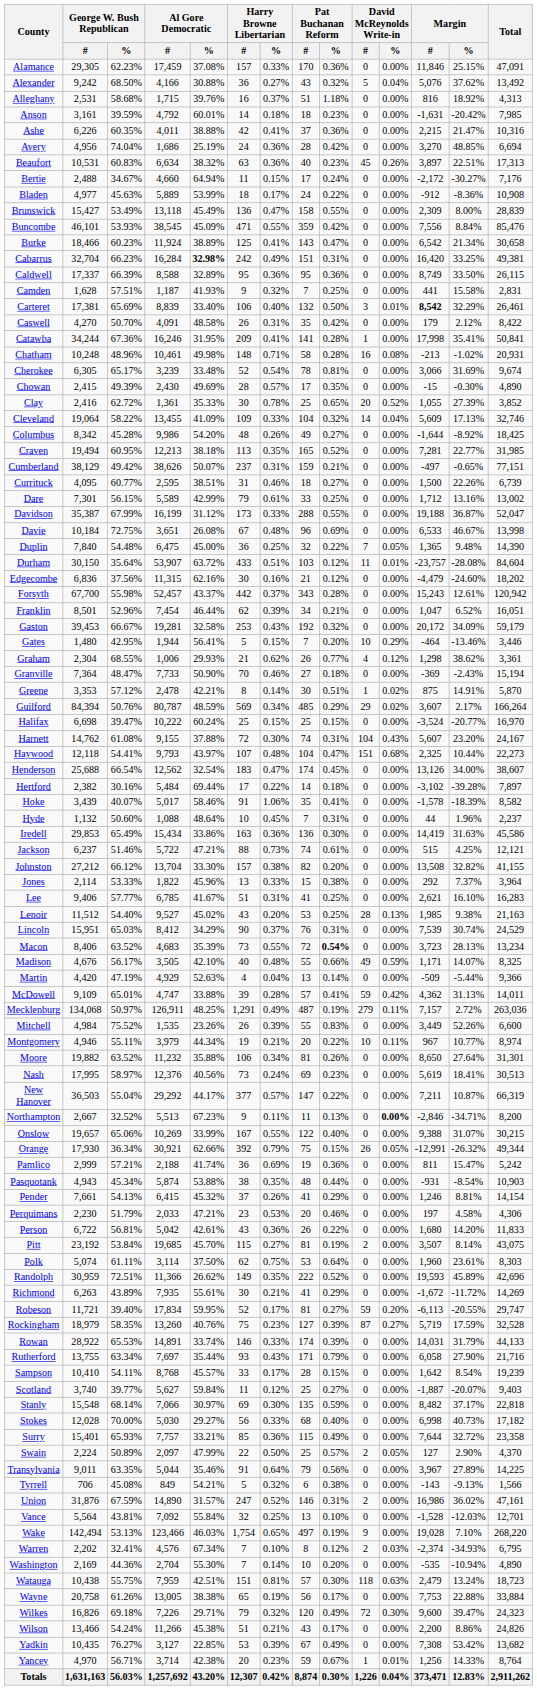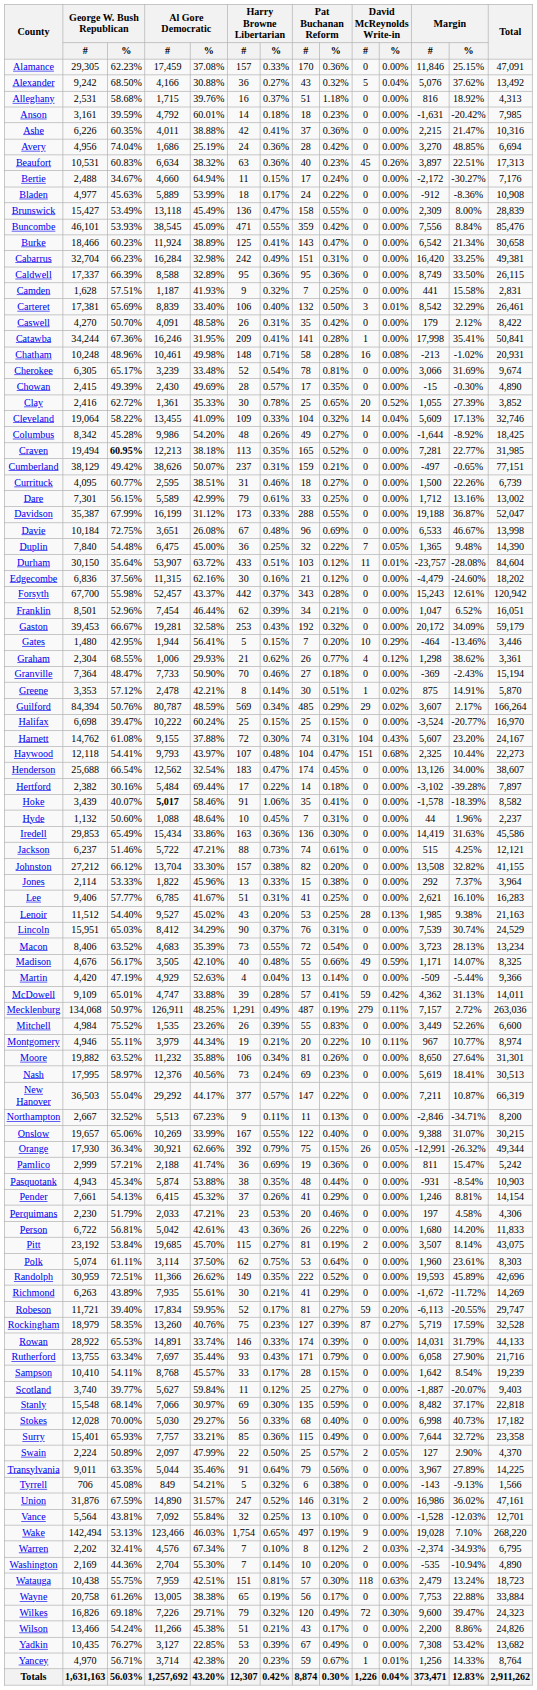Cabarrus | Al Gore Democratic / %: bold -> normal
Carteret | Margin / #: bold -> normal
Craven | George W. Bush Republican / %: normal -> bold
Hoke | Al Gore Democratic / #: normal -> bold
Macon | Pat Buchanan Reform / %: bold -> normal
Northampton | David McReynolds Write-in / %: bold -> normal
